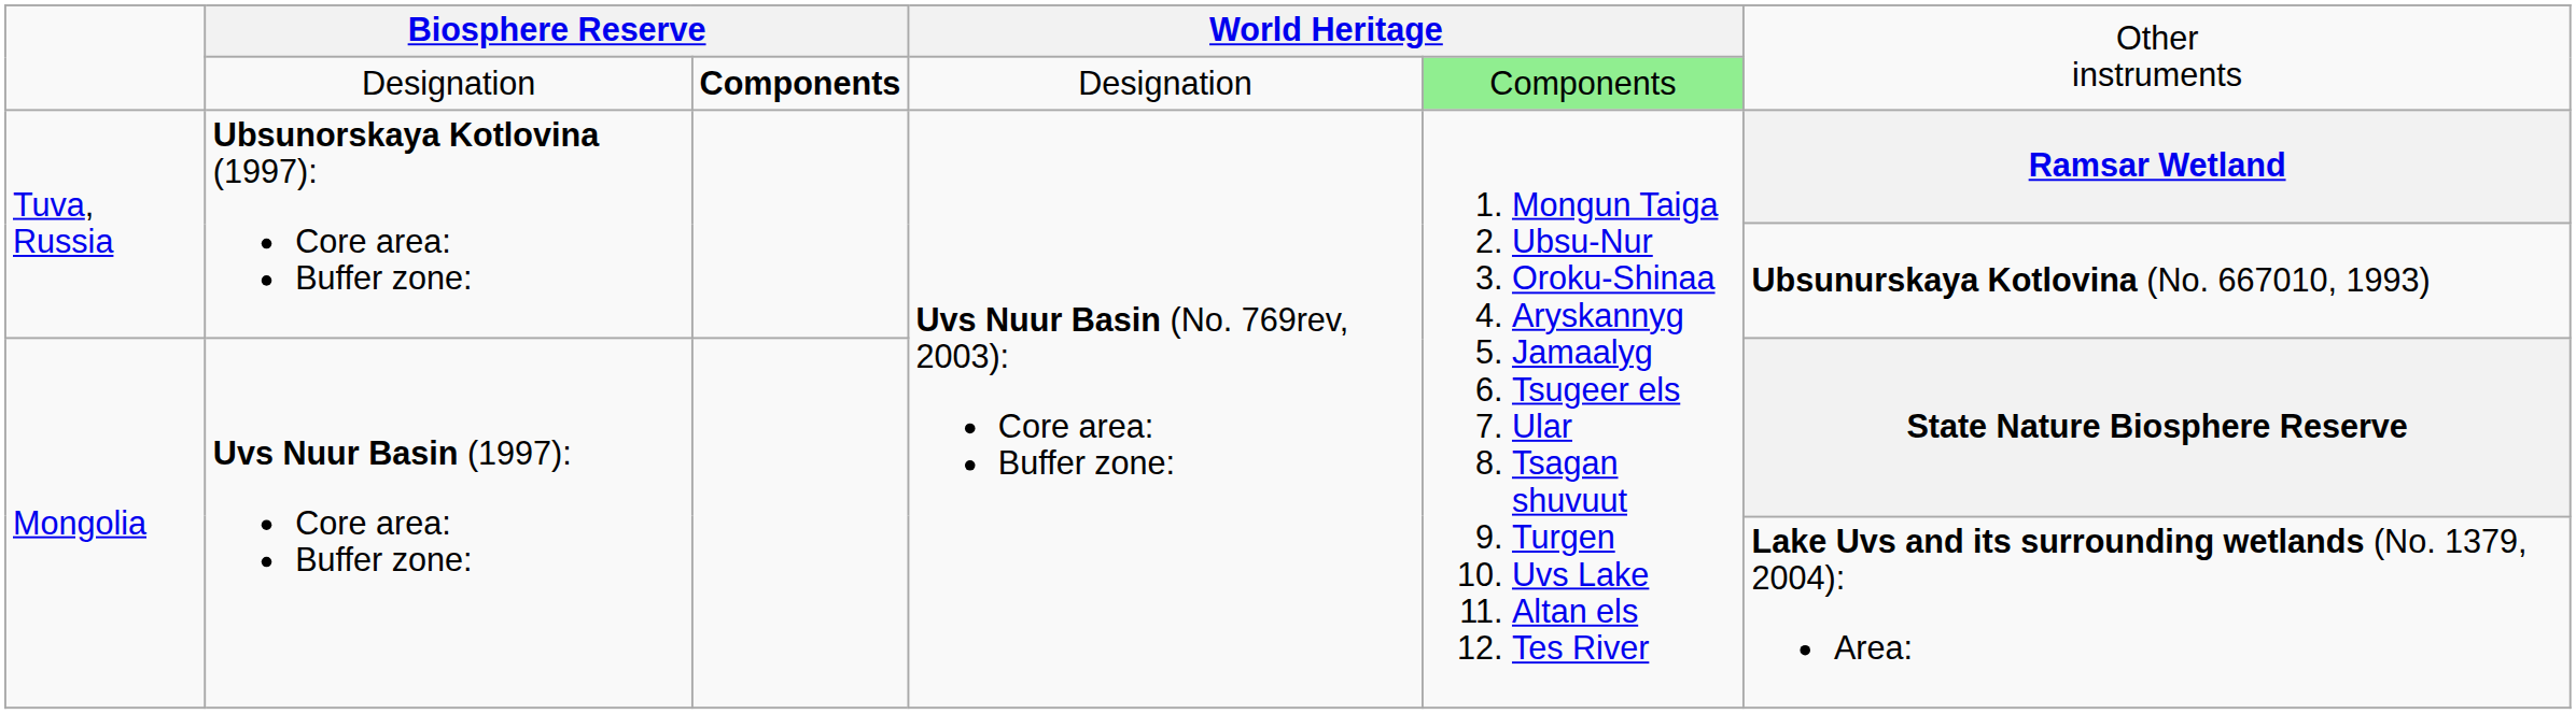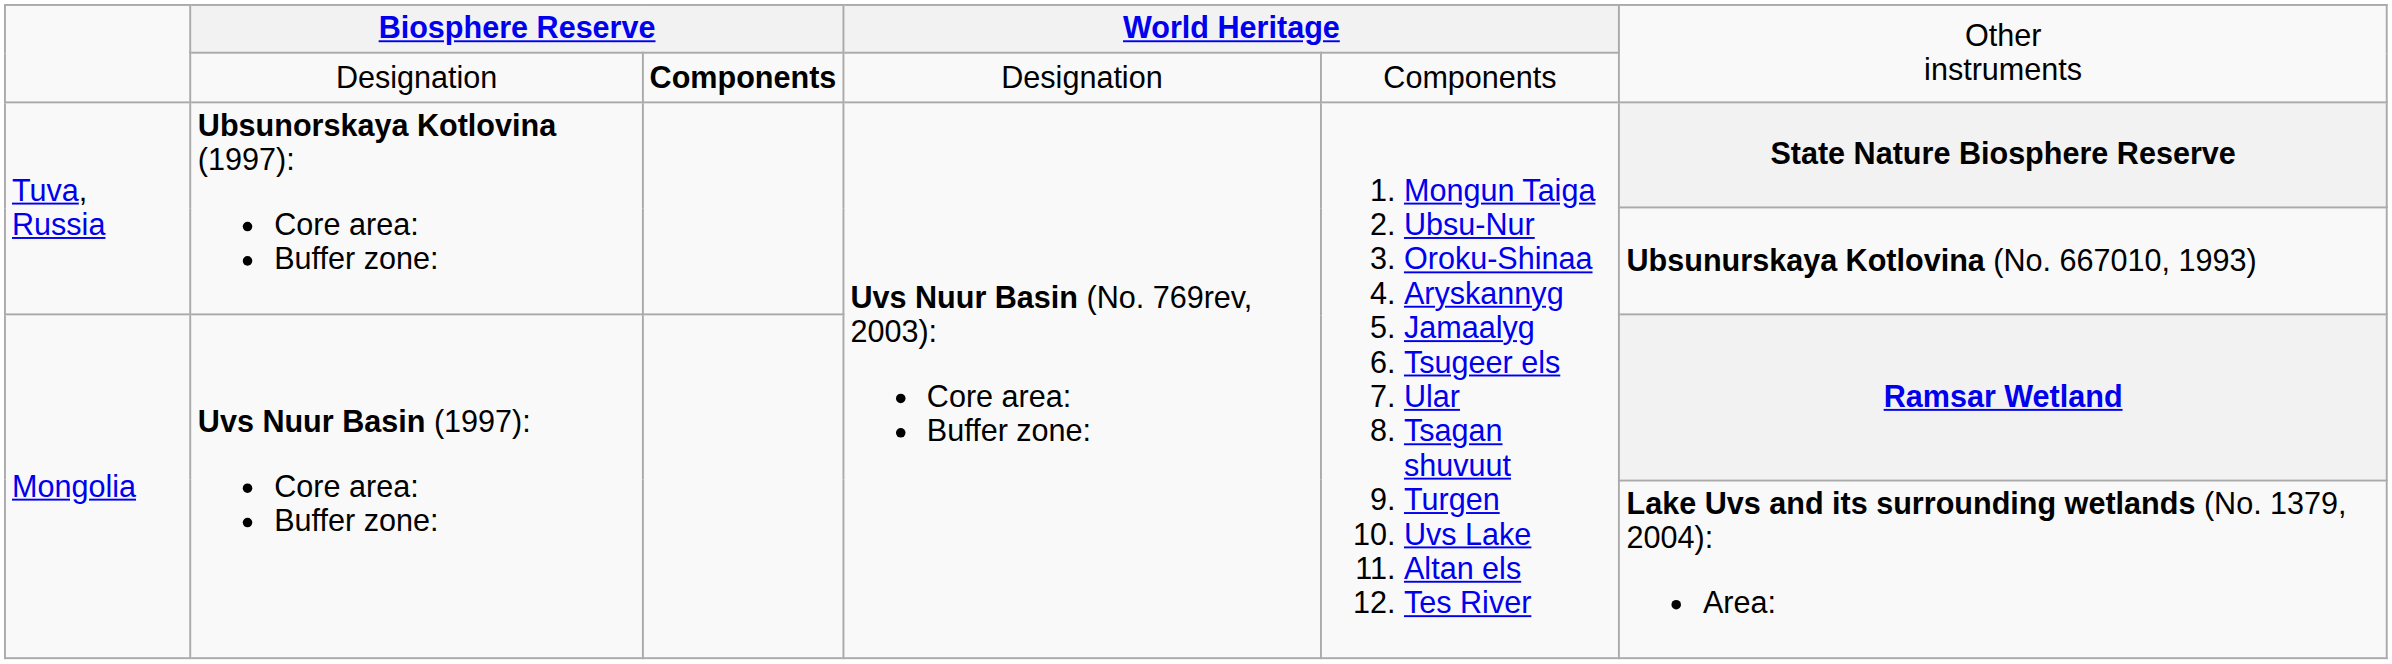row 2 | column 5: lightgreen background -> no background
row 3 | column 6: Ramsar Wetland -> State Nature Biosphere Reserve
row 5 | column 6: State Nature Biosphere Reserve -> Ramsar Wetland
